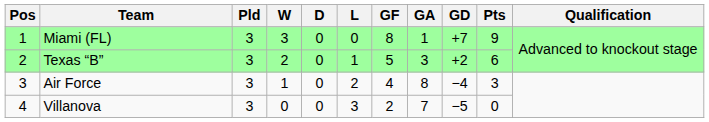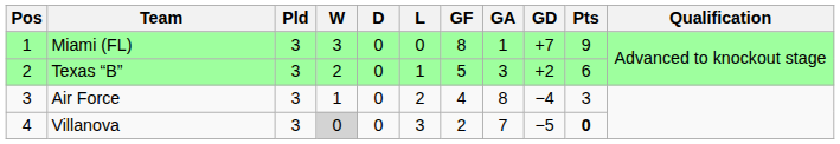Villanova | W: no background -> lightgrey background
Villanova | Pts: normal -> bold
